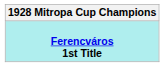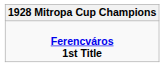row 2 | column 1: paleturquoise background -> no background
